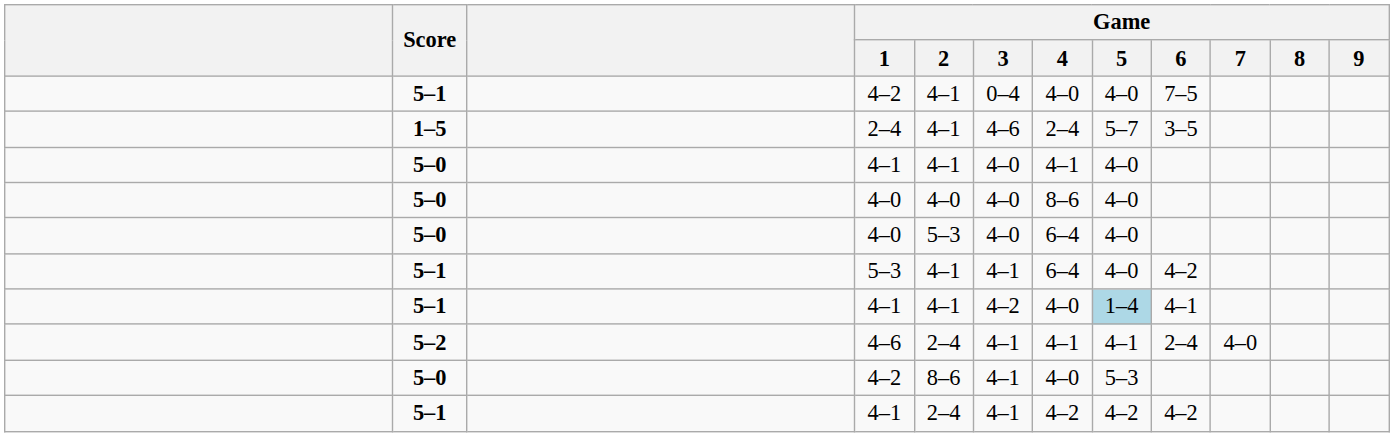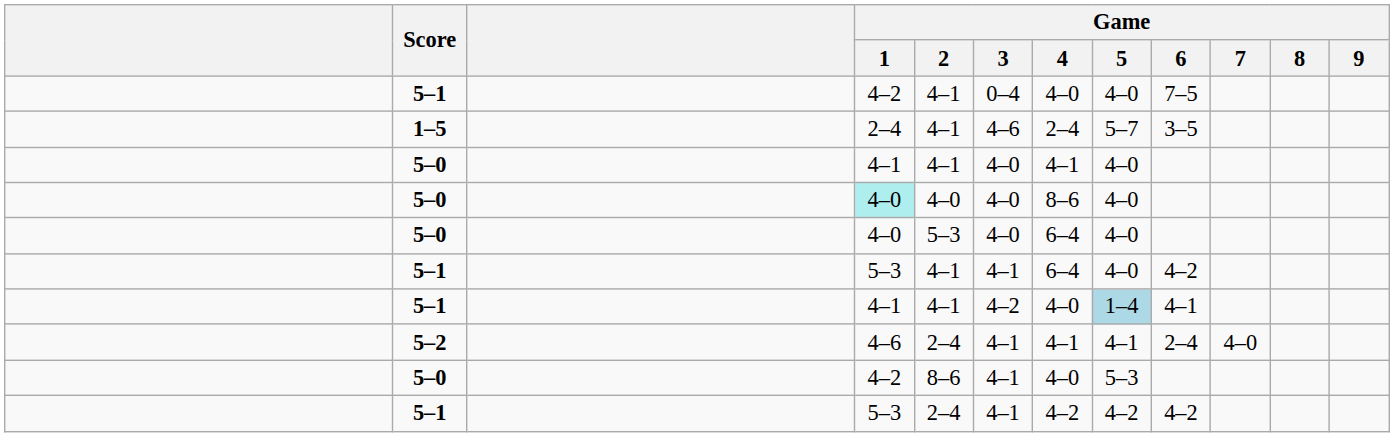row 6 | Game / 1: no background -> paleturquoise background
row 12 | Game / 1: 4–1 -> 5–3
